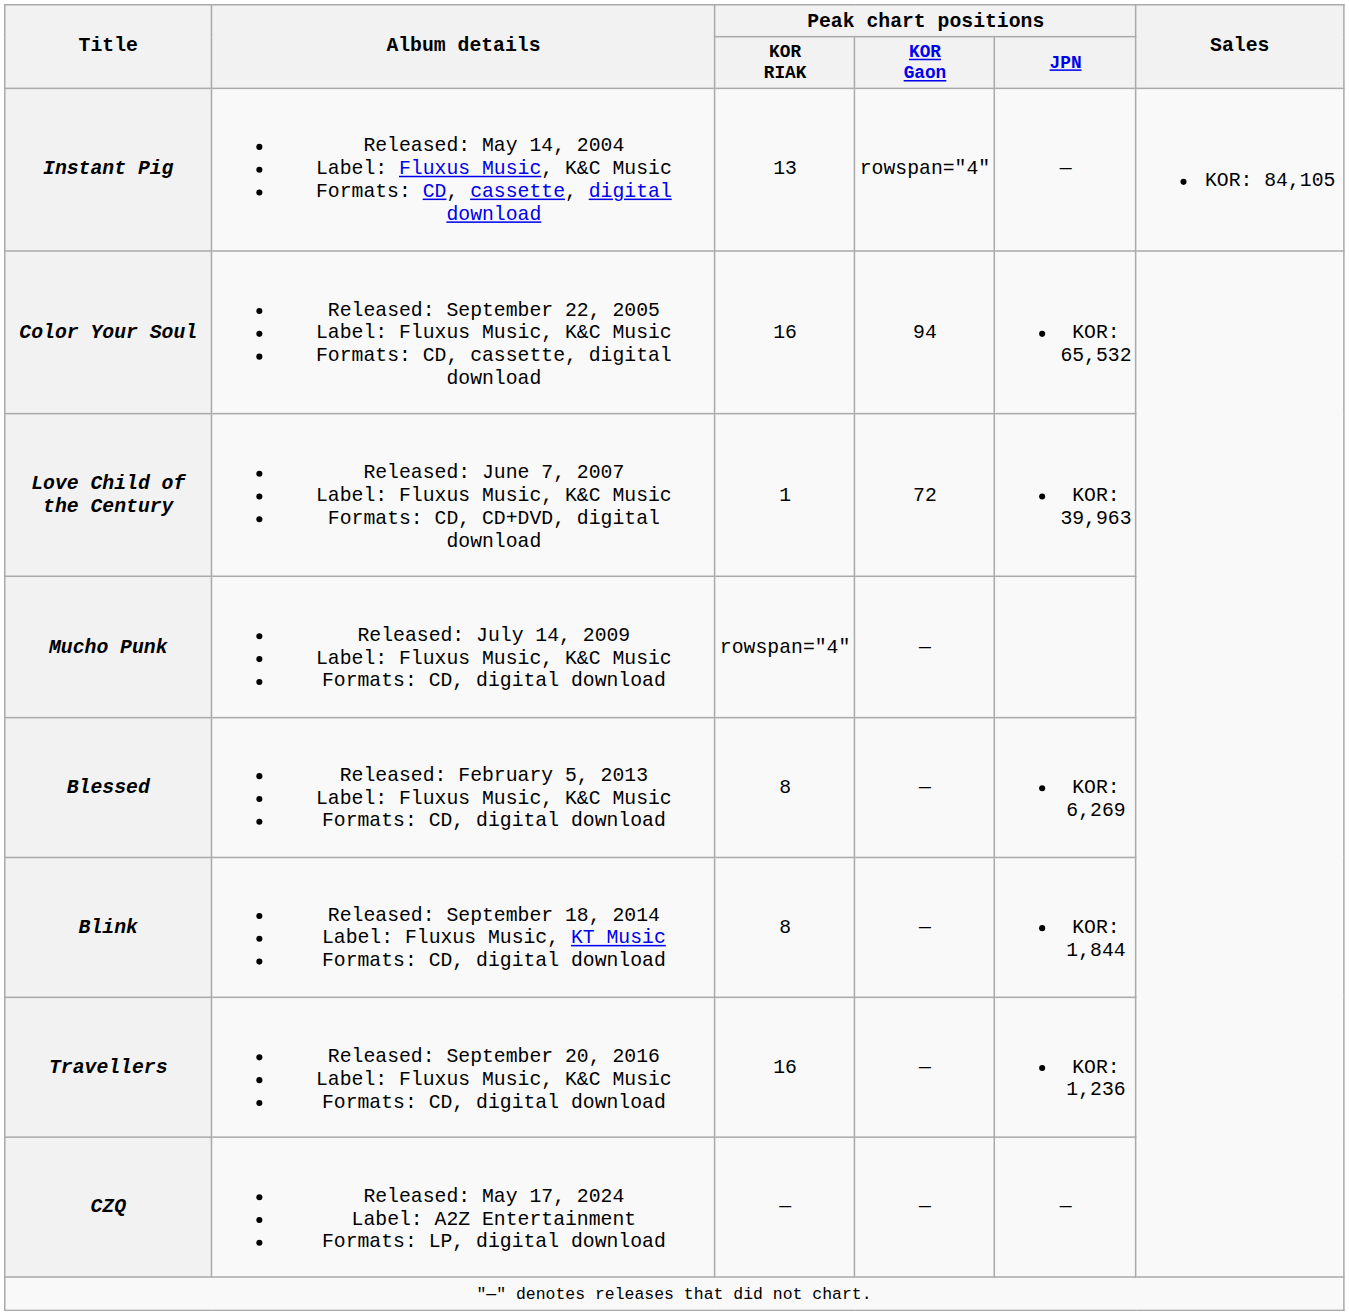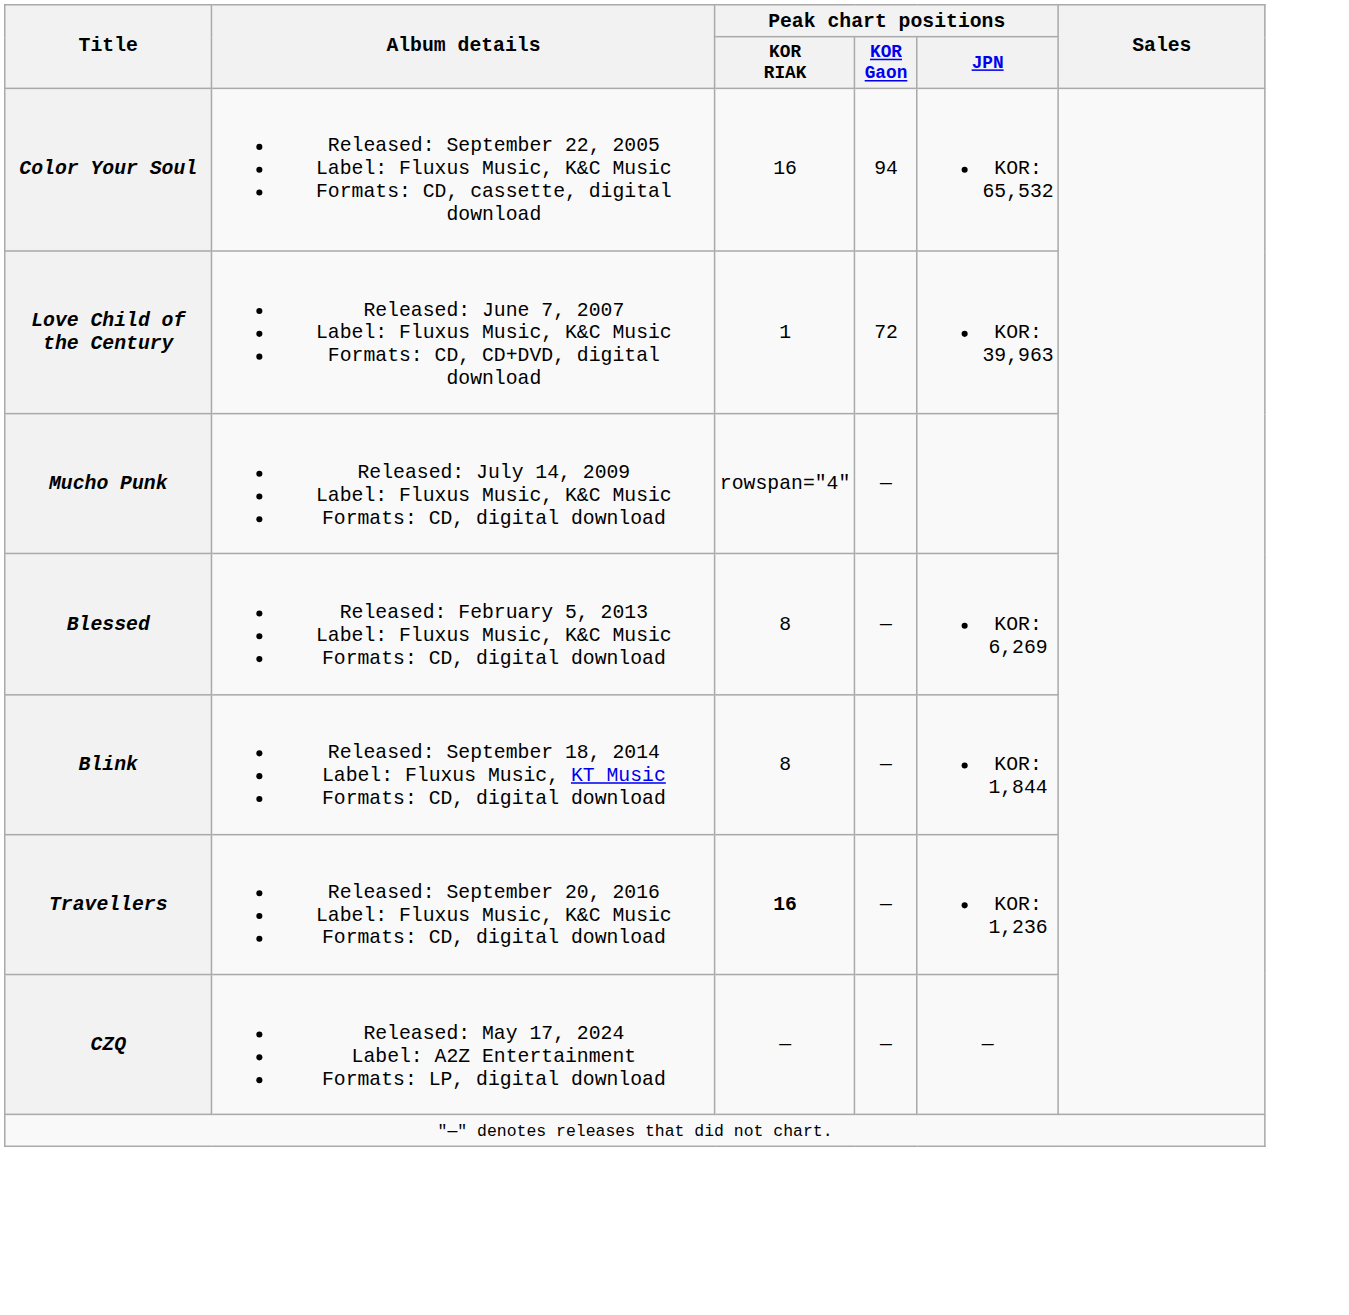- row: Instant Pig | Released: May 14, 2004 Label: Fluxus Music, K&C Music Formats: CD, cassette, digital download | 13 | rowspan="4" | — | KOR: 84,105
Travellers | Peak chart positions / KOR RIAK: normal -> bold
